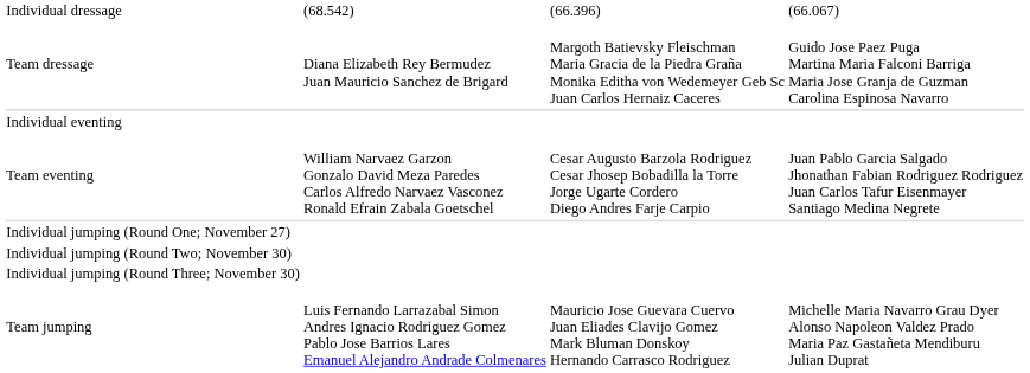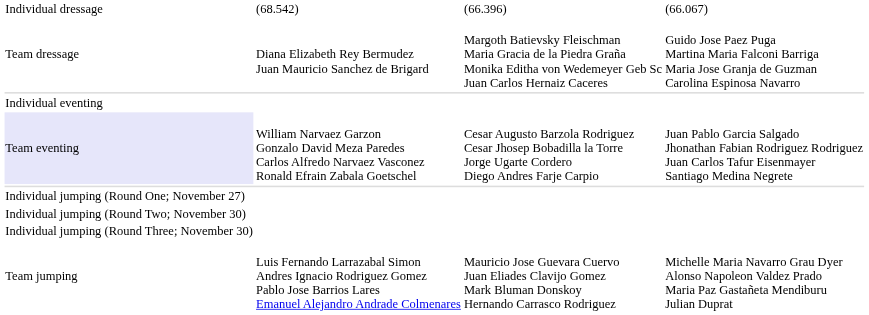Team eventing | column 1: no background -> lavender background
